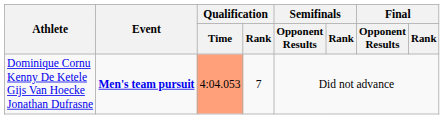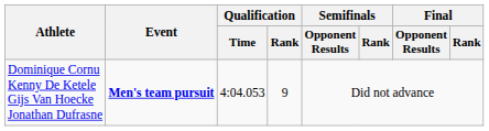row 3 | Qualification / Time: lightsalmon background -> no background
row 3 | Qualification / Rank: 7 -> 9
